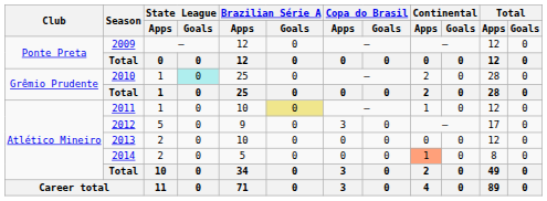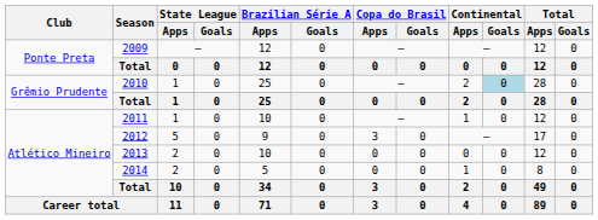2010 | State League / Goals: paleturquoise background -> no background
2010 | Continental / Goals: no background -> lightblue background
2011 | Brazilian Série A / Goals: khaki background -> no background
2014 | Continental / Apps: lightsalmon background -> no background
